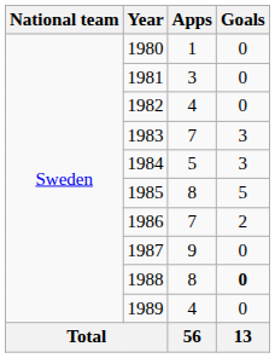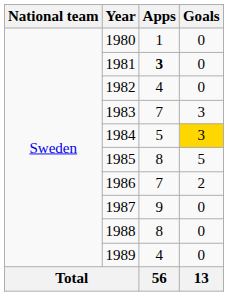1981 | Apps: normal -> bold
1984 | Goals: no background -> gold background
1988 | Goals: bold -> normal
